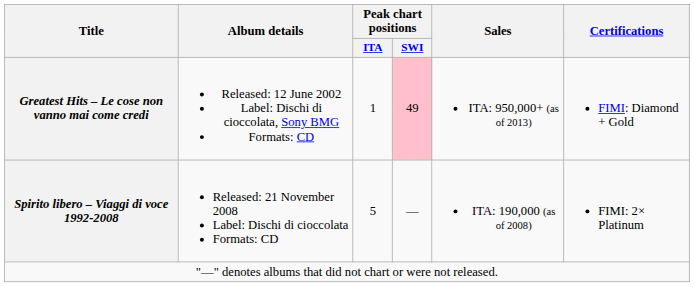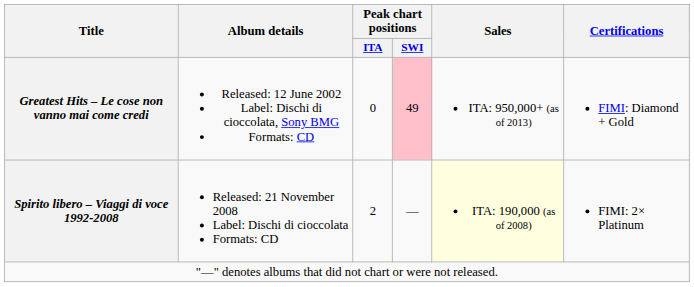Greatest Hits – Le cose non vanno mai come credi | Peak chart positions / ITA: 1 -> 0
Spirito libero – Viaggi di voce 1992-2008 | Peak chart positions / ITA: 5 -> 2
Spirito libero – Viaggi di voce 1992-2008 | Sales: no background -> lightyellow background
